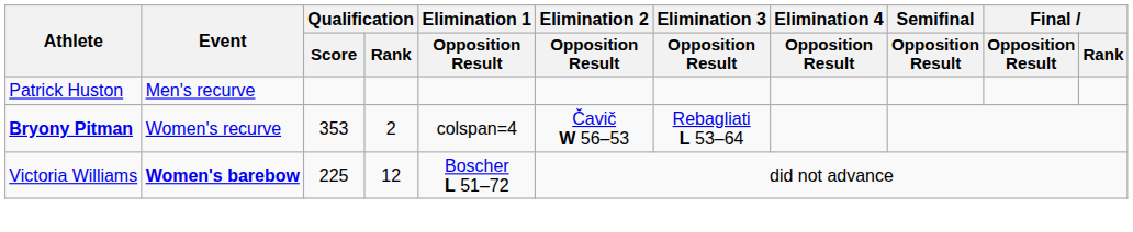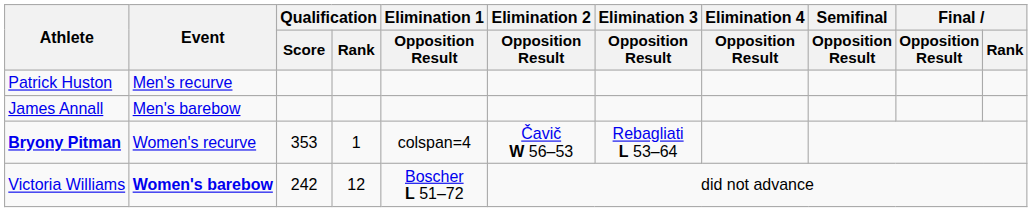+ row: James Annall | Men's barebow
Bryony Pitman | Qualification / Rank: 2 -> 1
Victoria Williams | Qualification / Score: 225 -> 242
